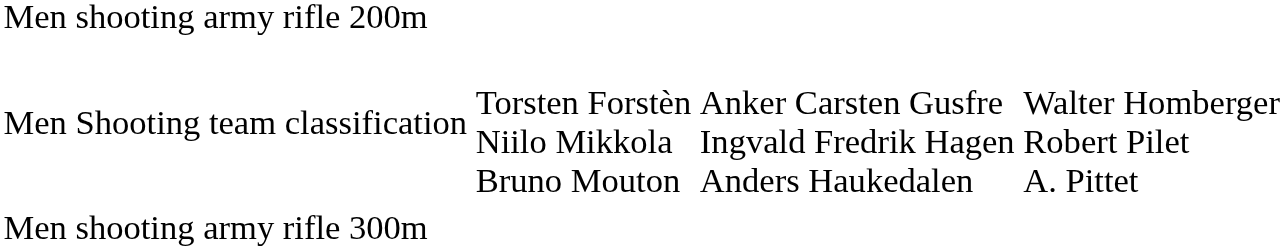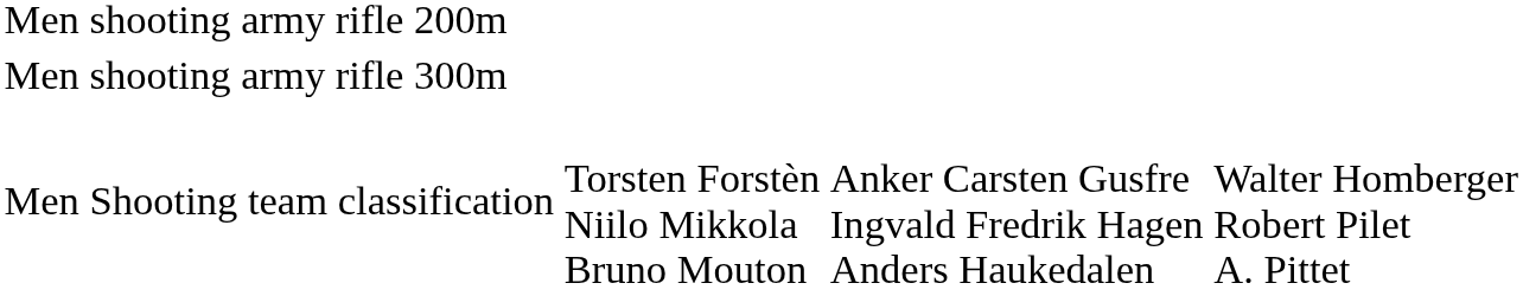rows swapped: Men shooting army rifle 300m <-> Men Shooting team classification
